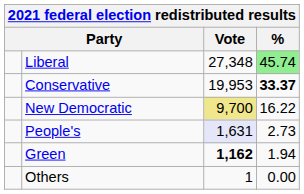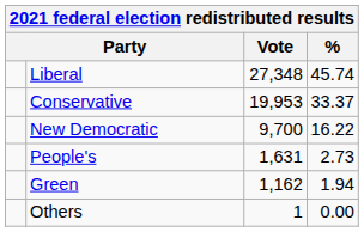Liberal | %: lightgreen background -> no background
Conservative | %: bold -> normal
New Democratic | Vote: khaki background -> no background
People's | Vote: lavender background -> no background
Green | Vote: bold -> normal
